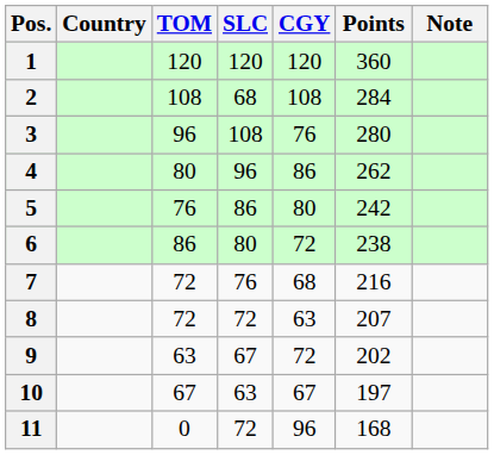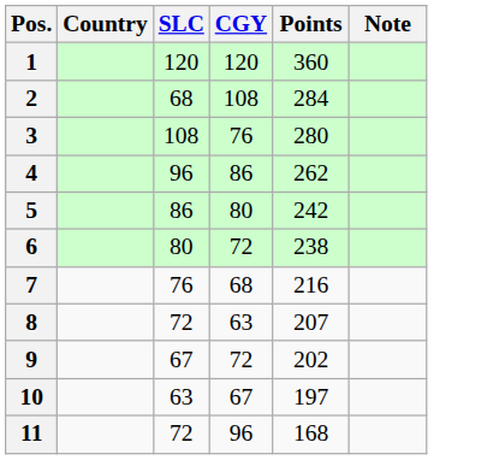- column: TOM | 120 | 108 | 96 | 80 | 76 | 86 | 72 | 72 | 63 | 67 | 0
